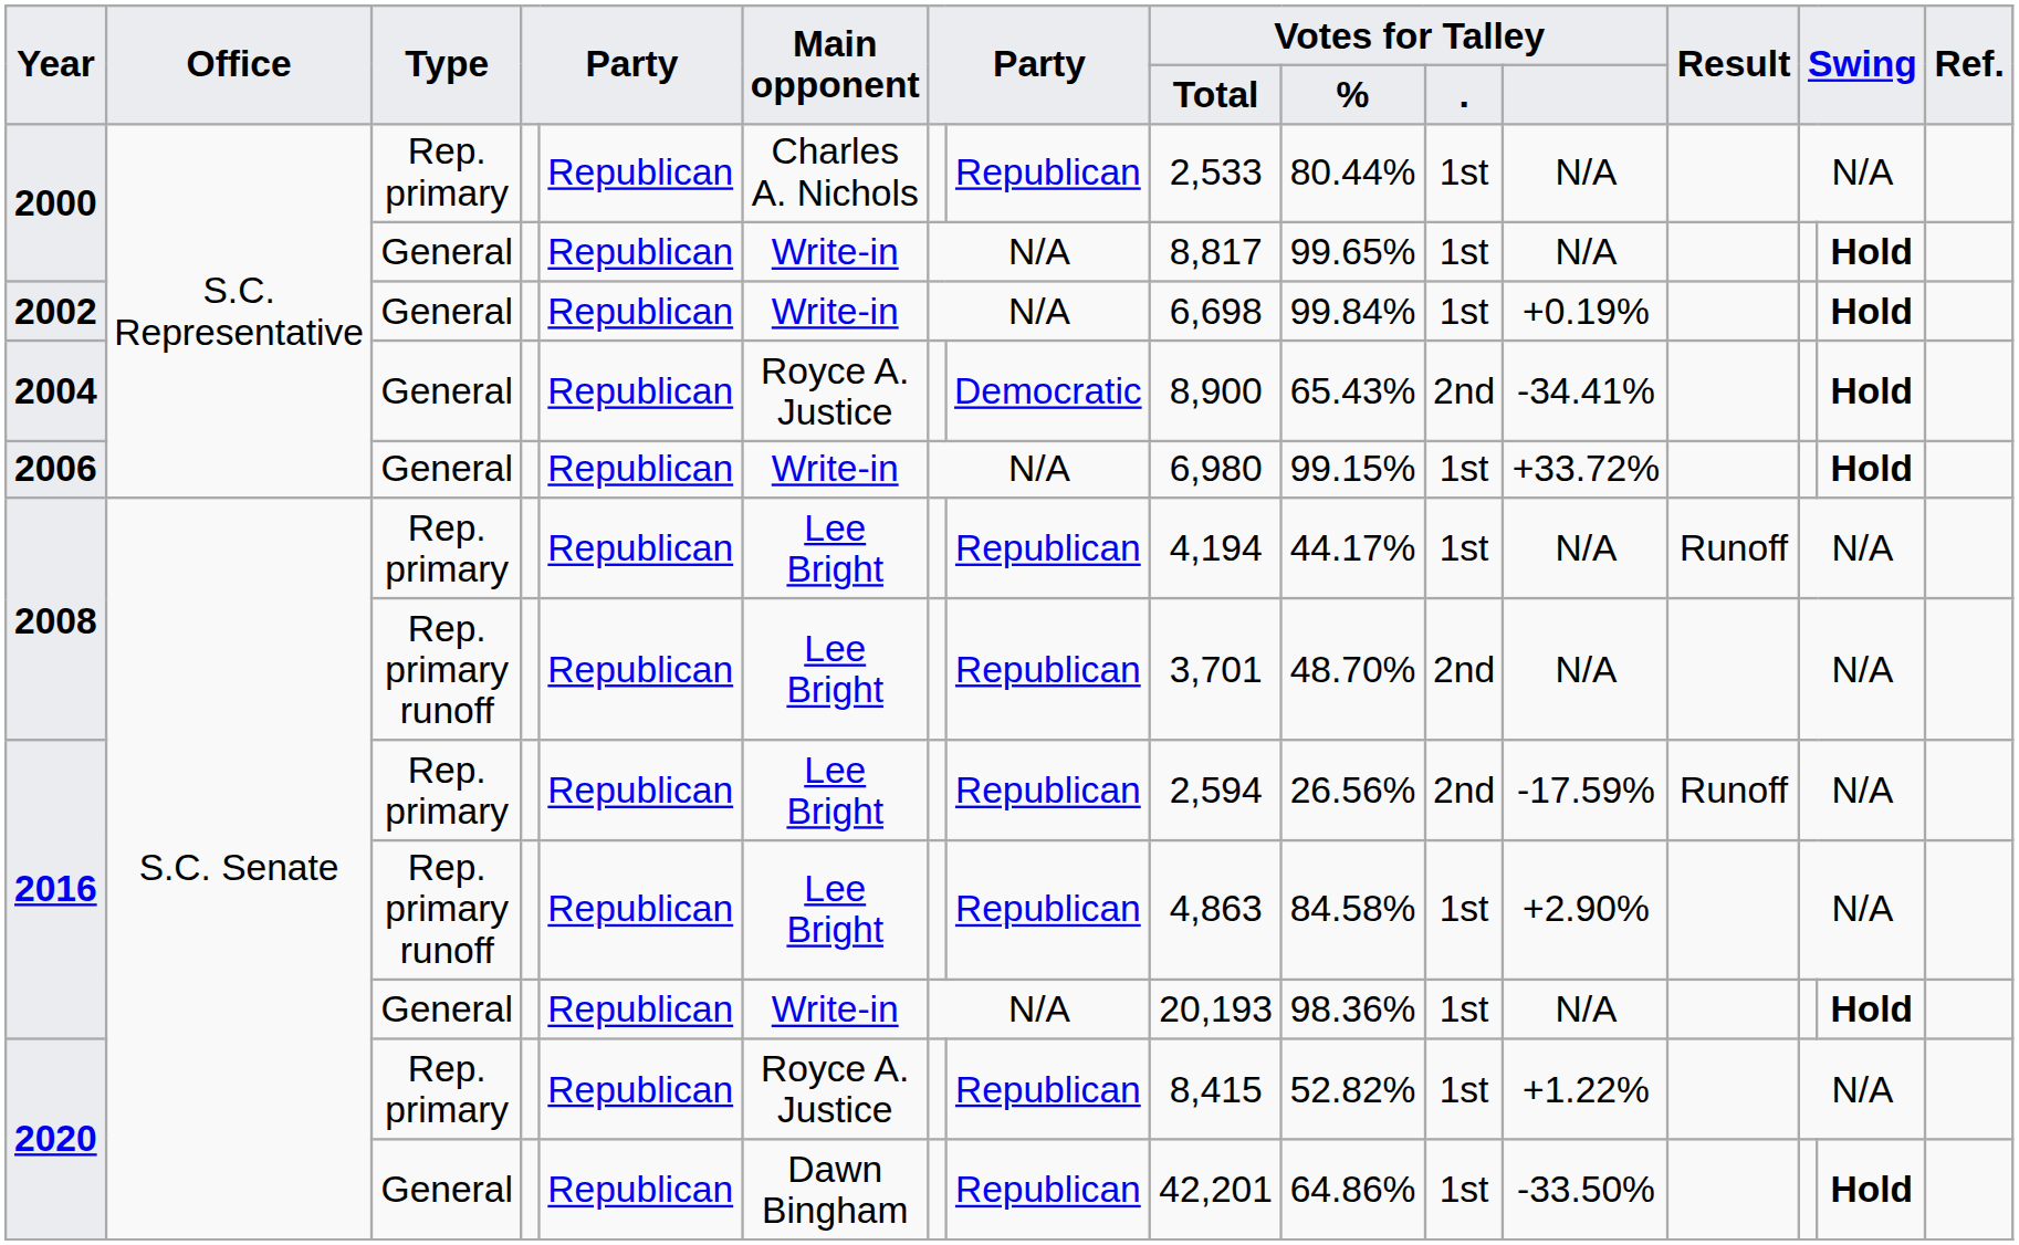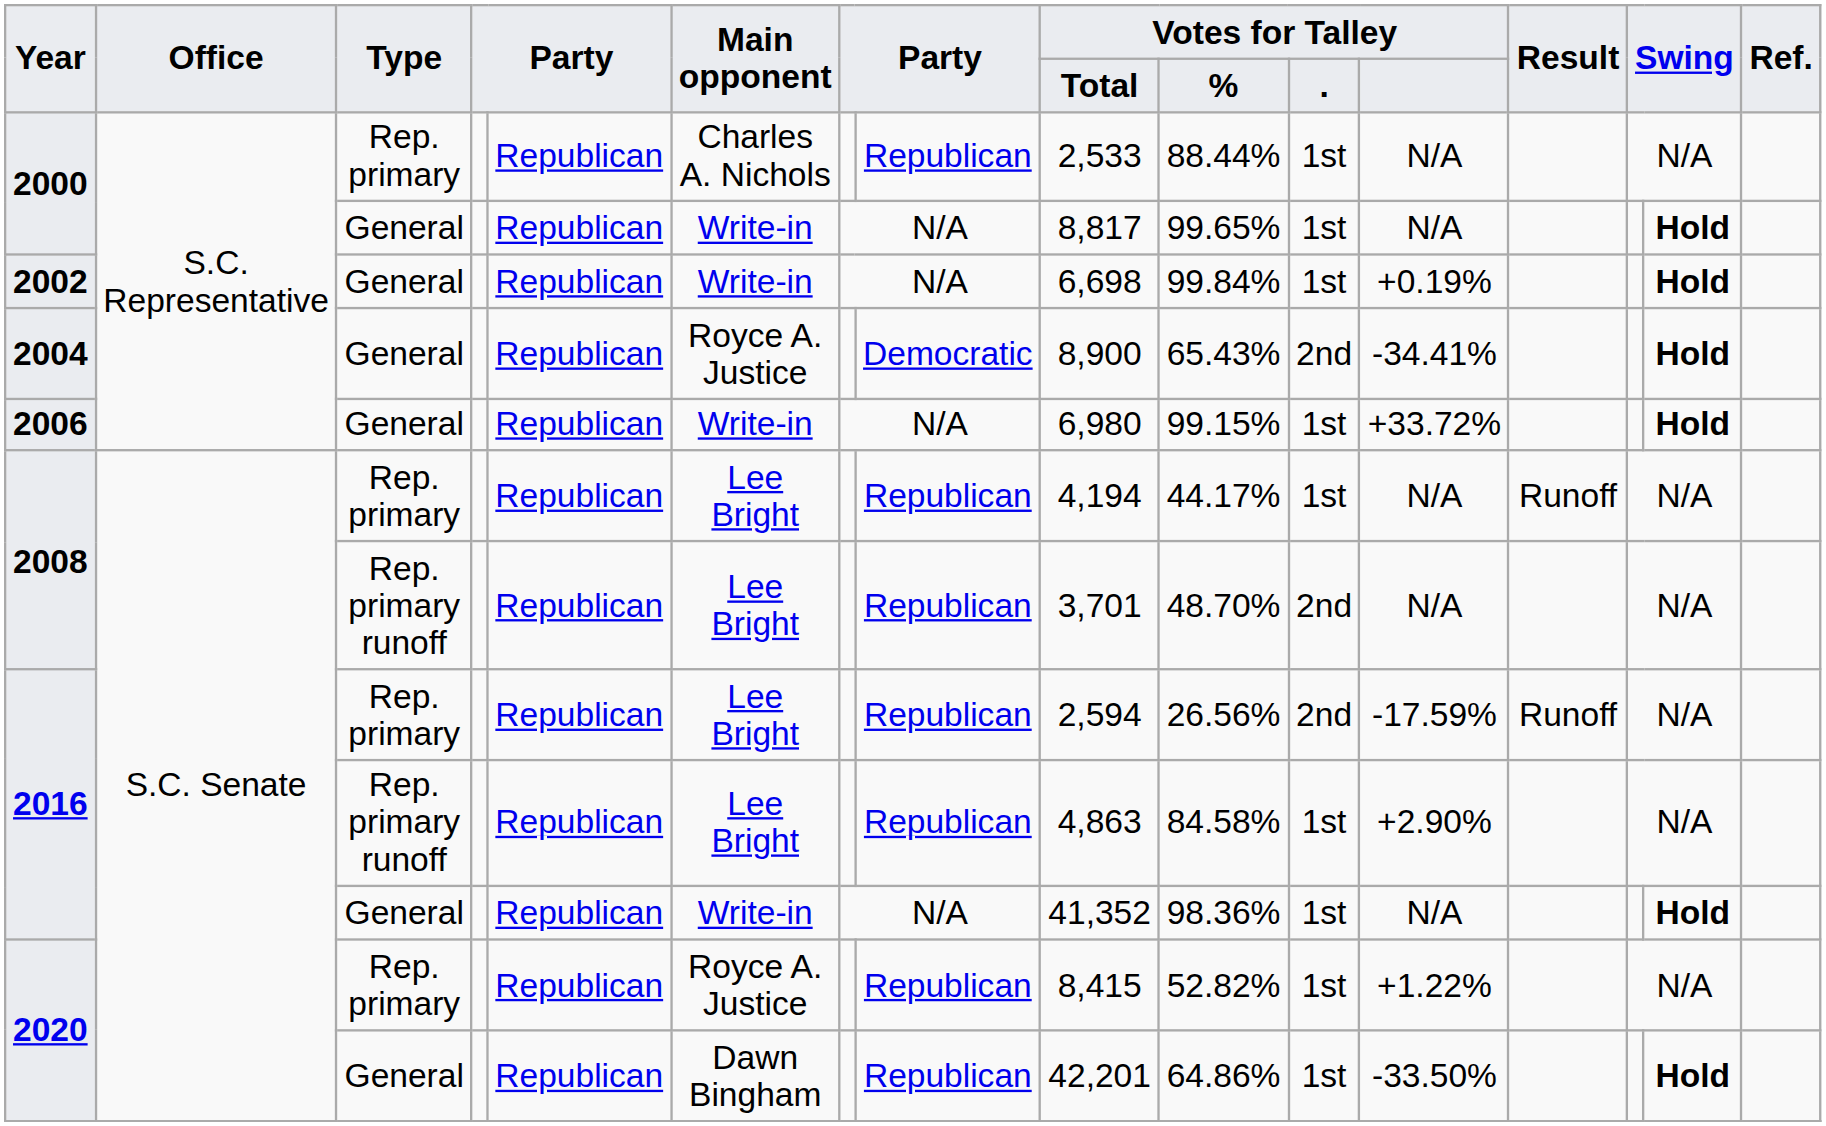2000 / Rep. primary | Votes for Talley / %: 80.44% -> 88.44%
2016 / General | Votes for Talley / Total: 20,193 -> 41,352
